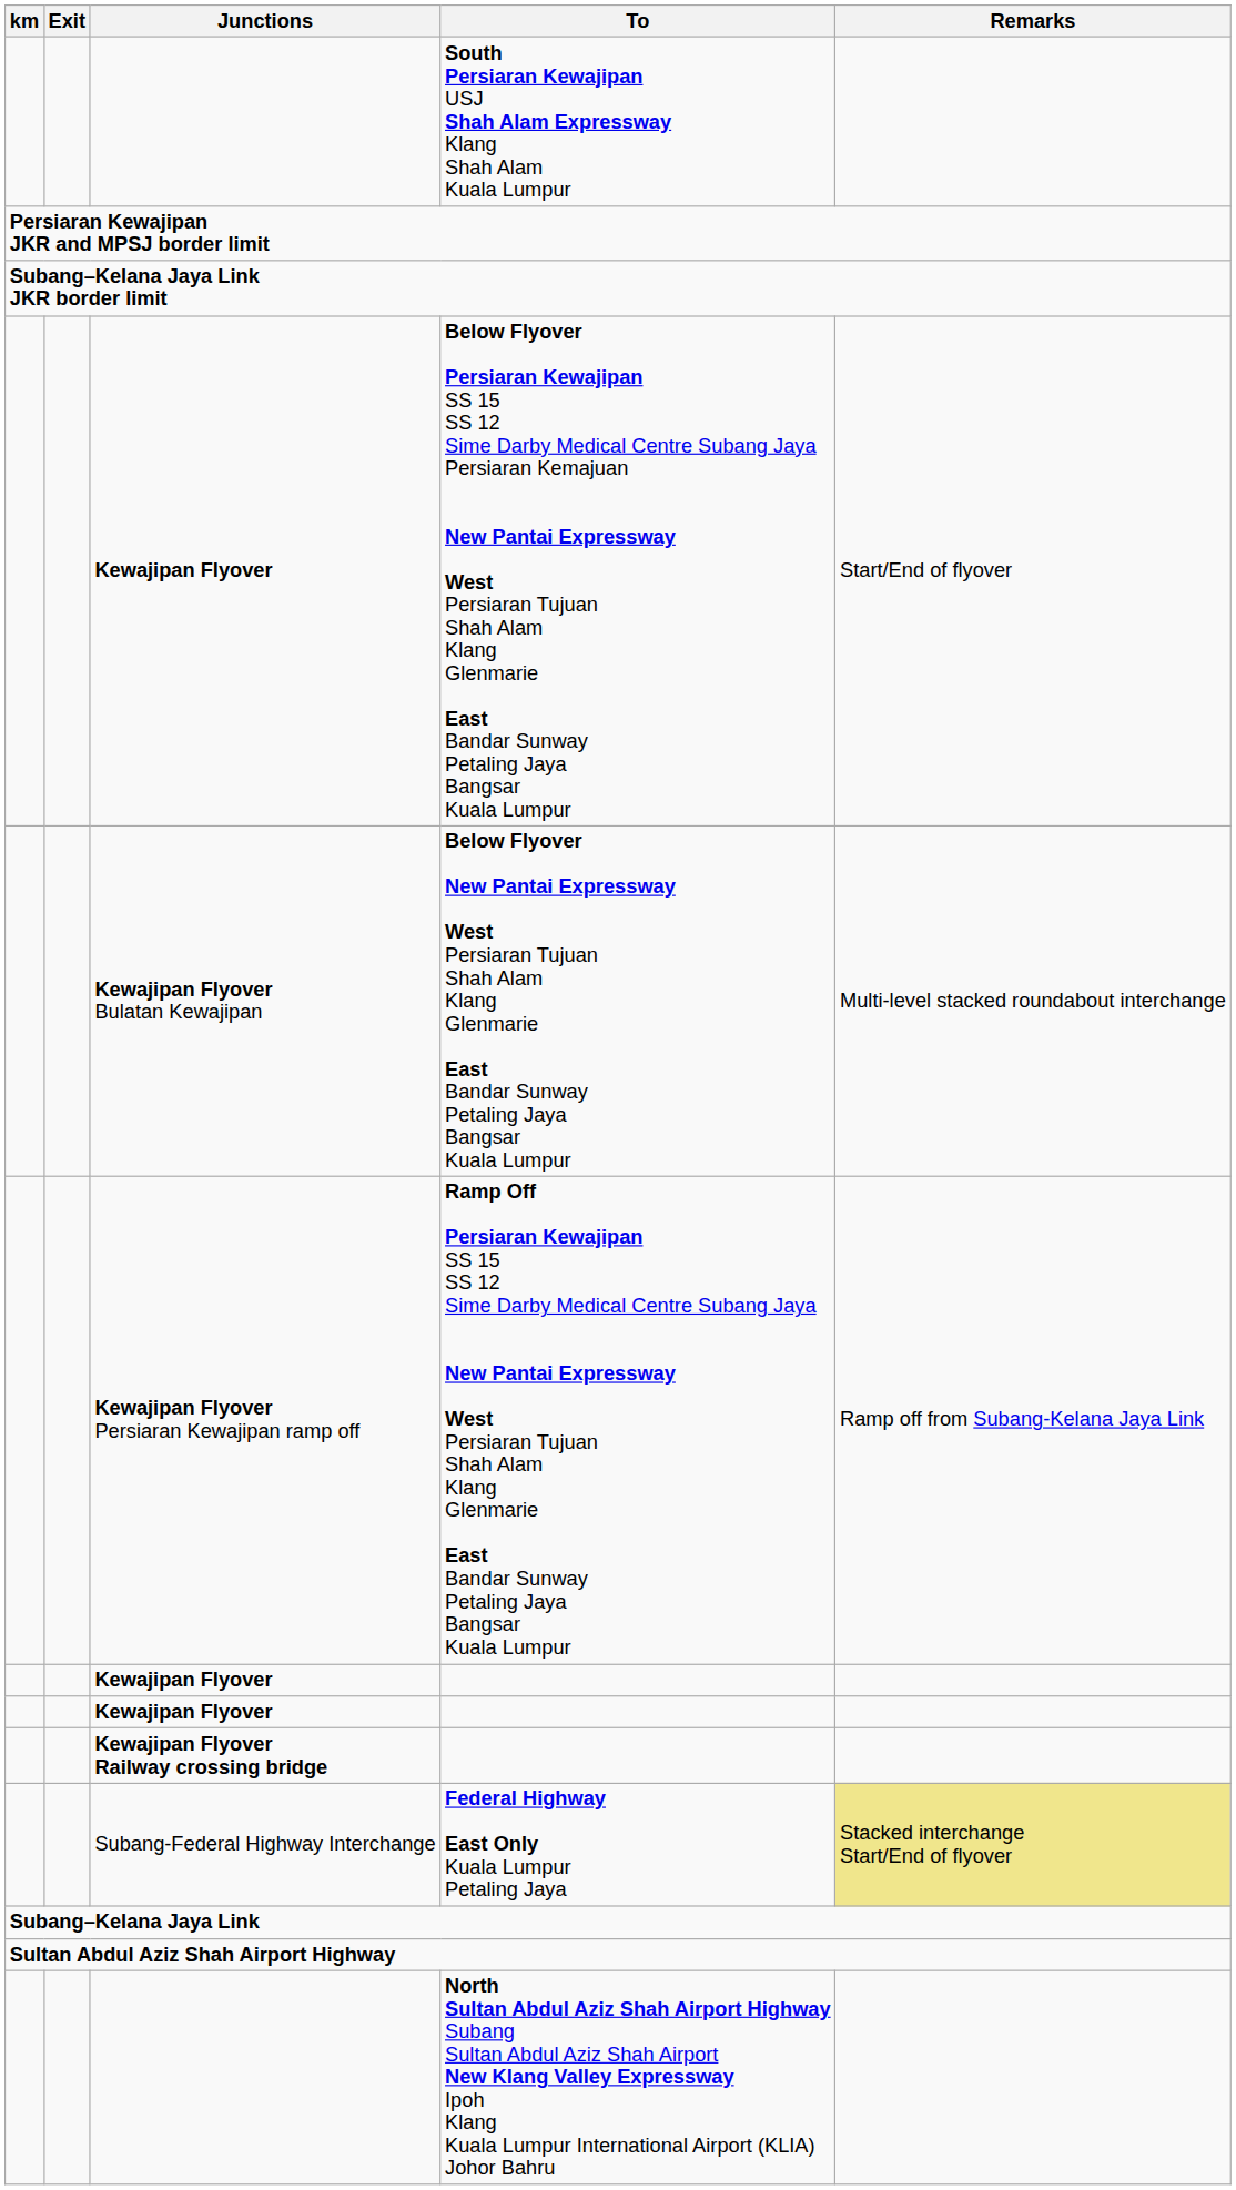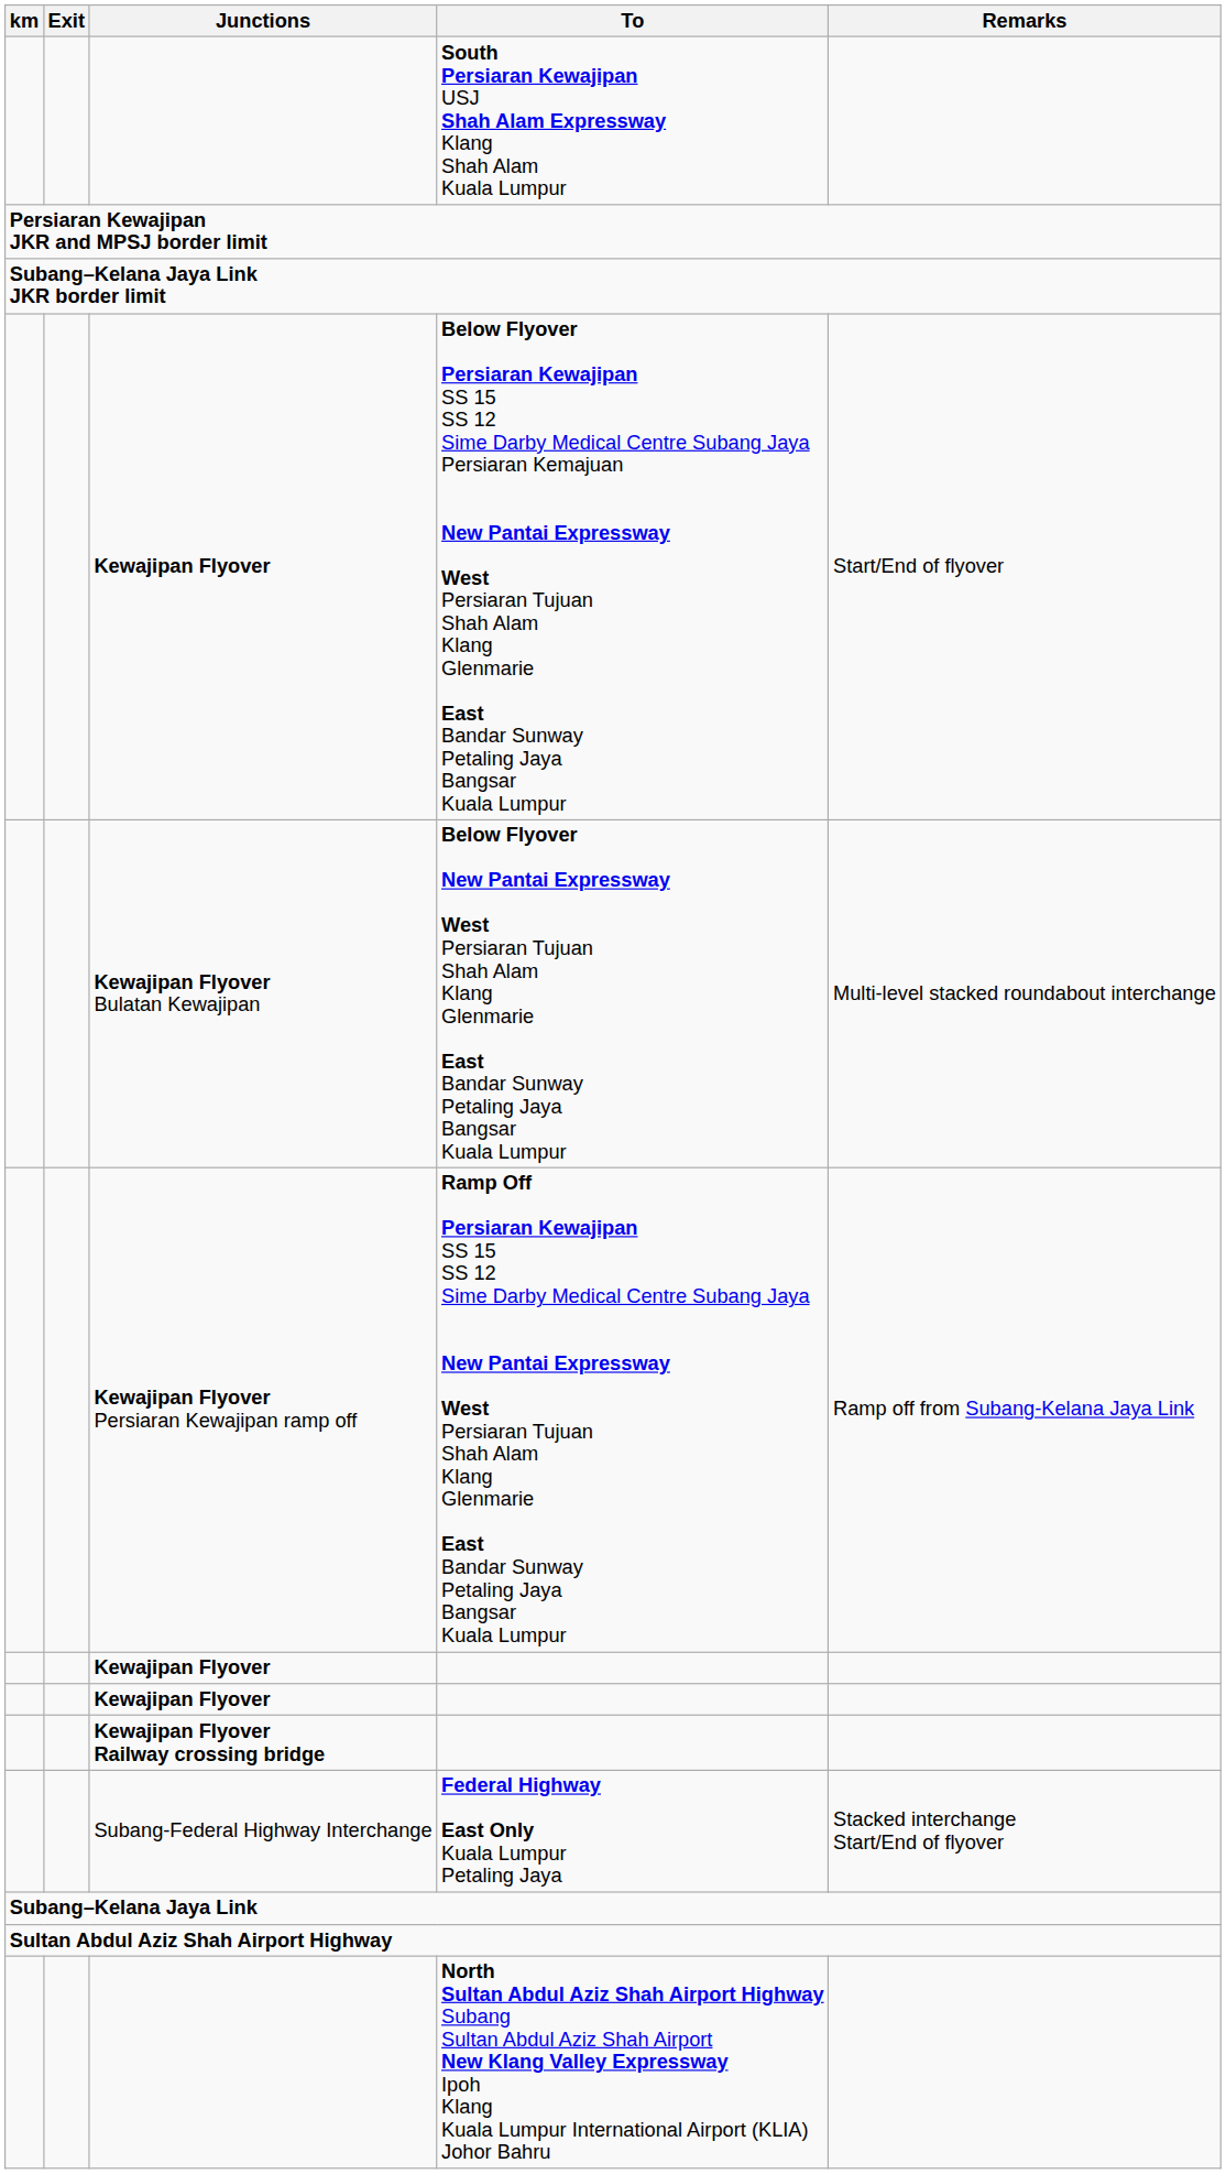Federal Highway East Only Kuala Lumpur Petaling Jaya | Remarks: khaki background -> no background
